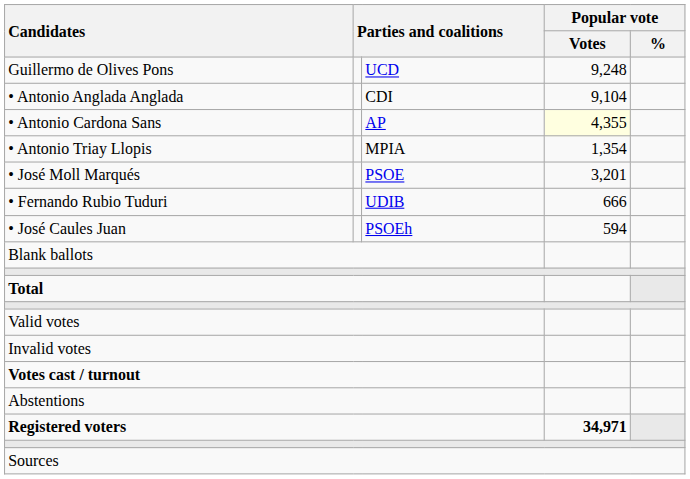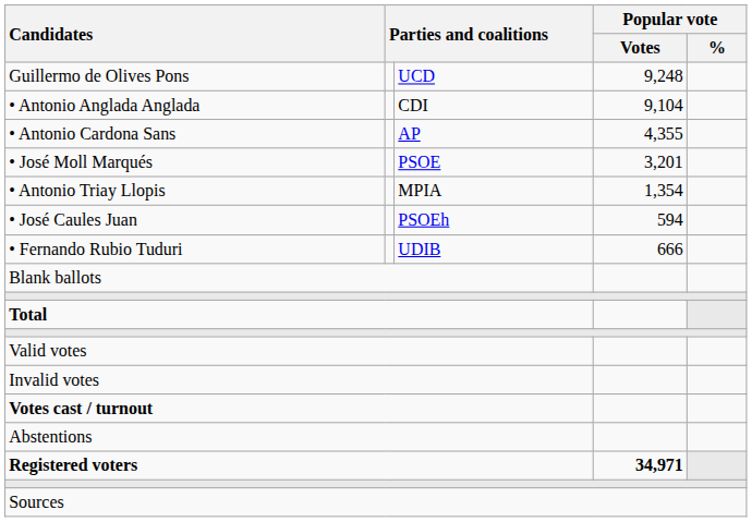• Antonio Cardona Sans | Popular vote / Votes: lightyellow background -> no background
rows swapped: • José Moll Marqués <-> • Antonio Triay Llopis
rows swapped: • Fernando Rubio Tuduri <-> • José Caules Juan
